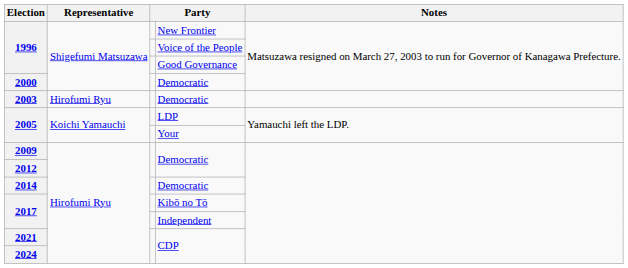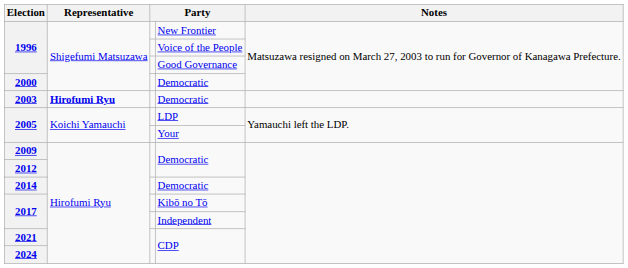2003 / Democratic | Representative: normal -> bold
